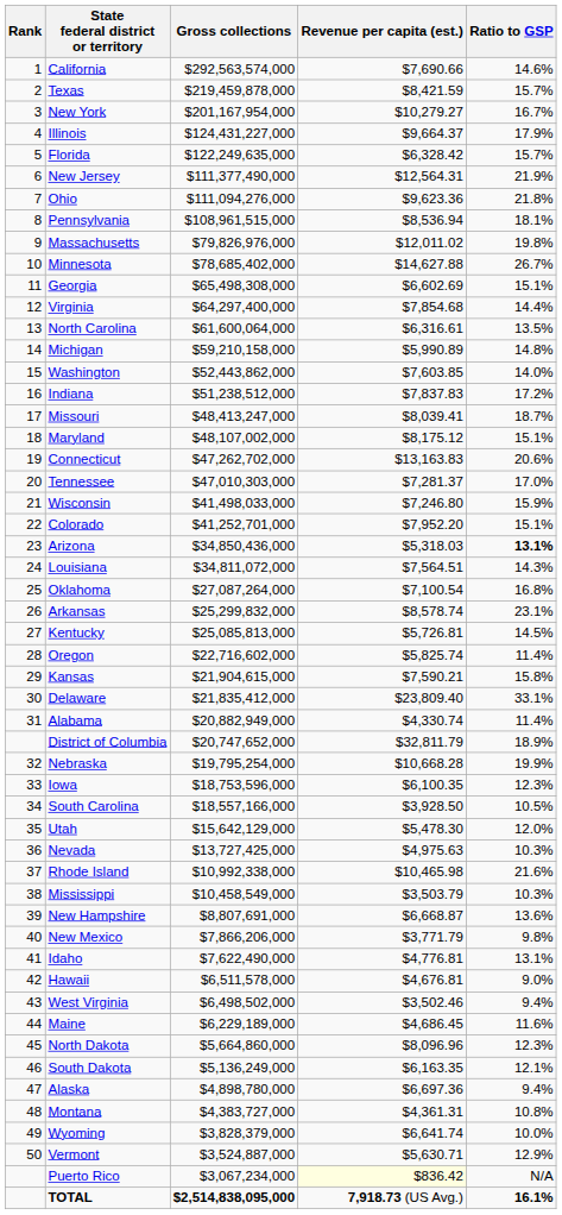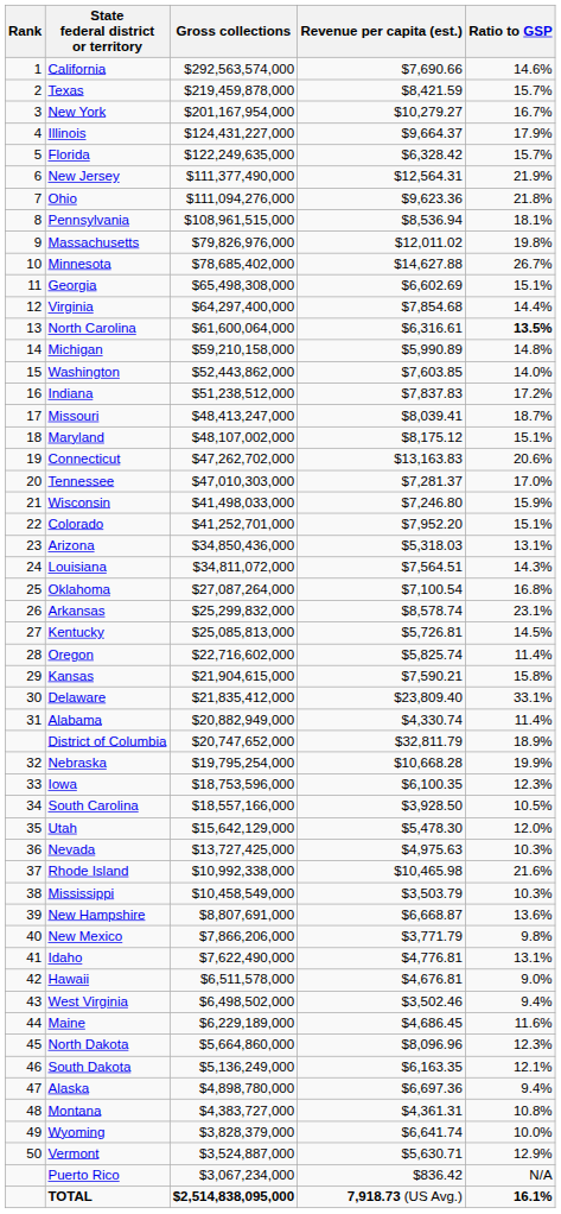North Carolina | Ratio to GSP: normal -> bold
Arizona | Ratio to GSP: bold -> normal
Puerto Rico | Revenue per capita (est.): lightyellow background -> no background
